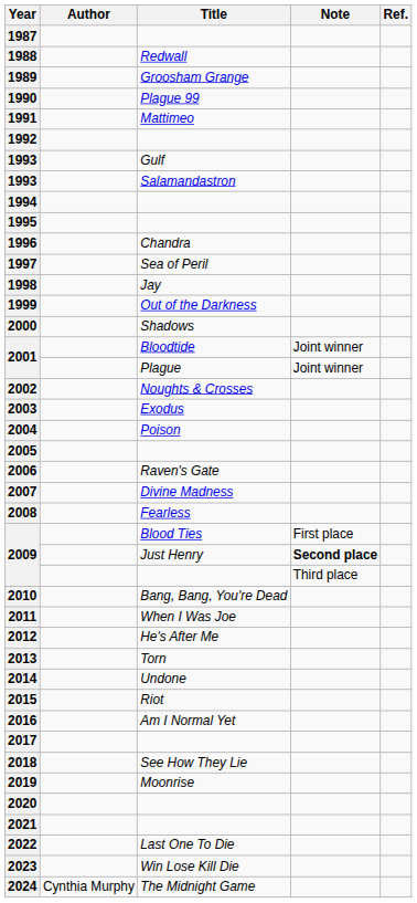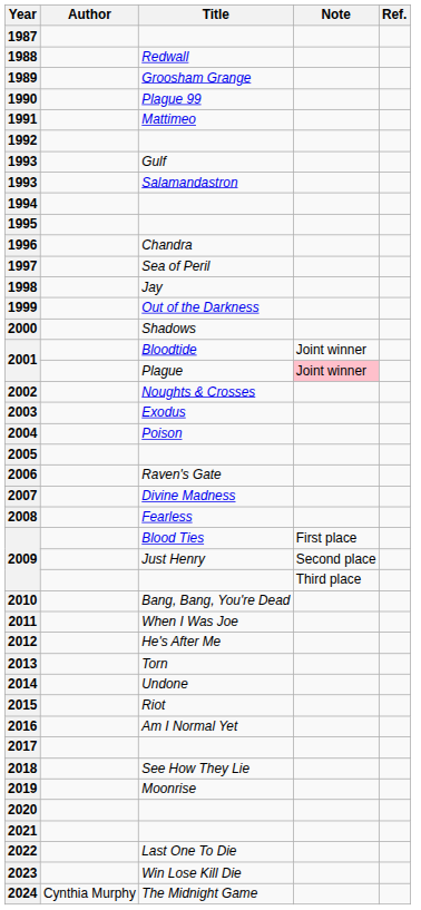2001 / Plague | Note: no background -> pink background
2009 / Just Henry | Note: bold -> normal
